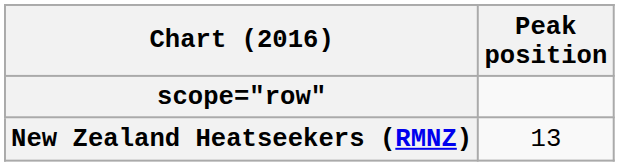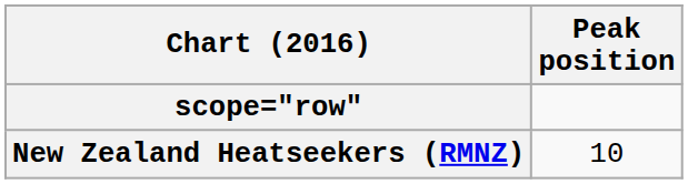New Zealand Heatseekers (RMNZ) | Peak position: 13 -> 10
